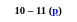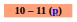row 1 | column 1: no background -> lightsalmon background
